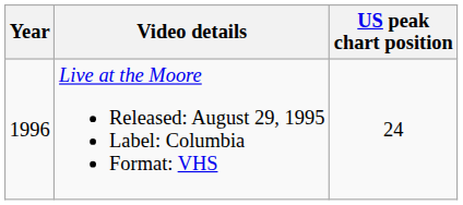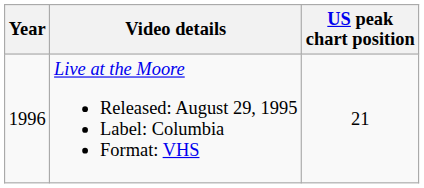row 2 | US peak chart position: 24 -> 21
